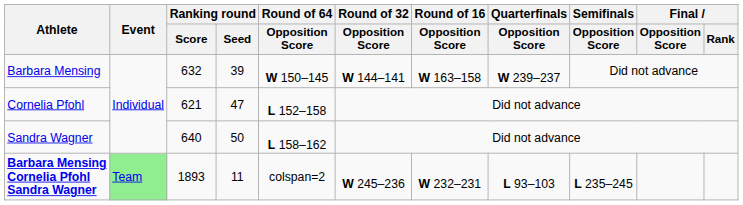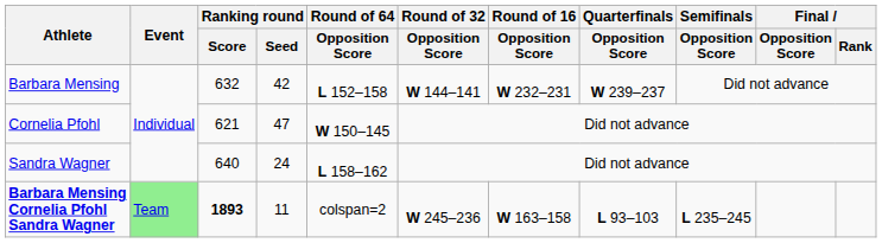Barbara Mensing | Ranking round / Seed: 39 -> 42
Barbara Mensing | Round of 64 / Opposition Score: W 150–145 -> L 152–158
Barbara Mensing | Round of 16 / Opposition Score: W 163–158 -> W 232–231
Cornelia Pfohl | Round of 64 / Opposition Score: L 152–158 -> W 150–145
Sandra Wagner | Ranking round / Seed: 50 -> 24
Barbara Mensing Cornelia Pfohl Sandra Wagner | Ranking round / Score: normal -> bold
Barbara Mensing Cornelia Pfohl Sandra Wagner | Round of 16 / Opposition Score: W 232–231 -> W 163–158
